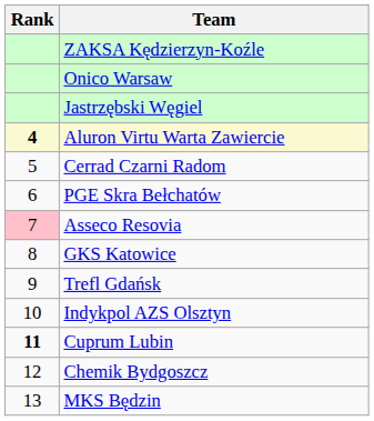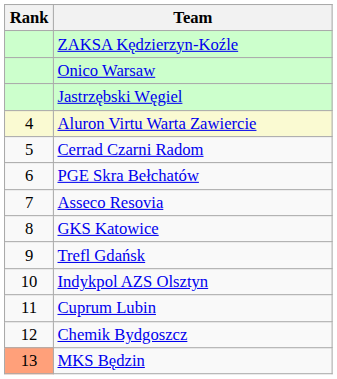Aluron Virtu Warta Zawiercie | Rank: bold -> normal
Asseco Resovia | Rank: pink background -> no background
Cuprum Lubin | Rank: bold -> normal
MKS Będzin | Rank: no background -> lightsalmon background
